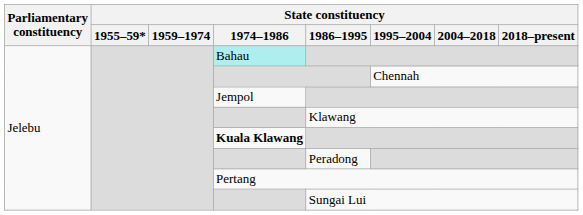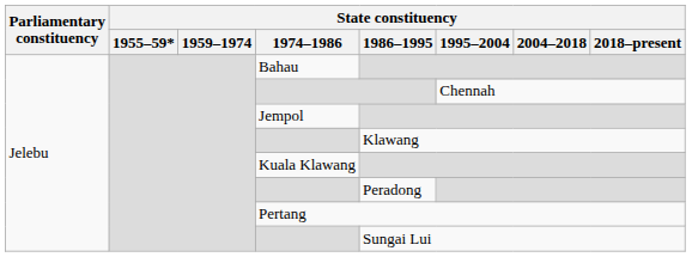Bahau | State constituency / 1974–1986: paleturquoise background -> no background
Kuala Klawang | State constituency / 1974–1986: bold -> normal
